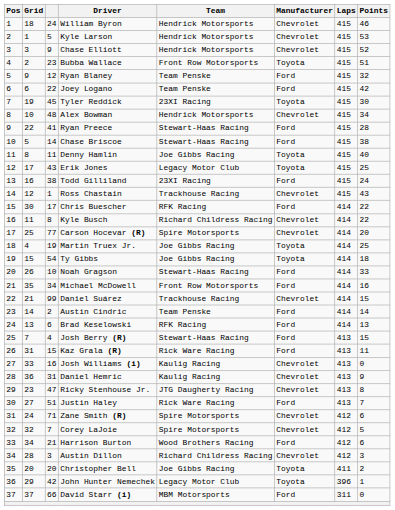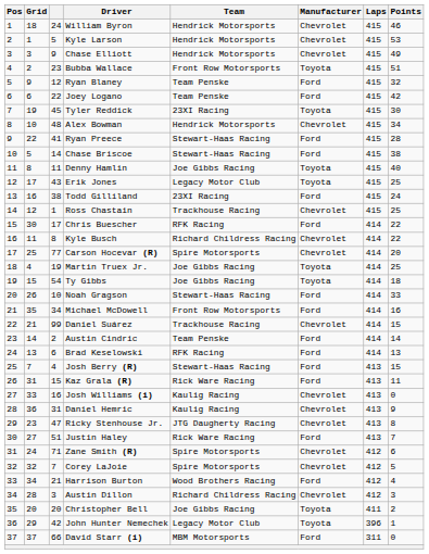Chase Elliott | Points: 52 -> 49
Ross Chastain | Points: 43 -> 25
Harrison Burton | Points: 6 -> 4
